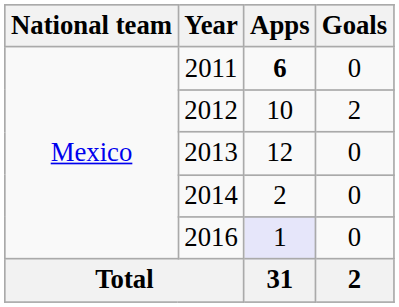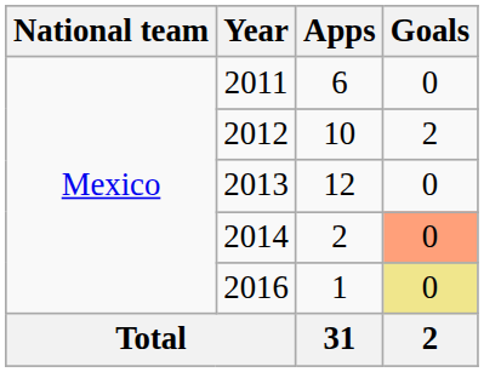2011 | Apps: bold -> normal
2014 | Goals: no background -> lightsalmon background
2016 | Apps: lavender background -> no background
2016 | Goals: no background -> khaki background
